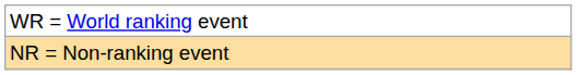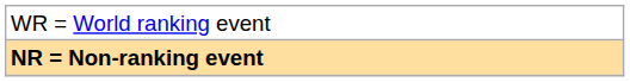row 2 | column 1: normal -> bold
